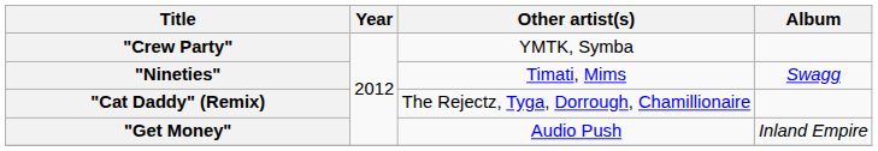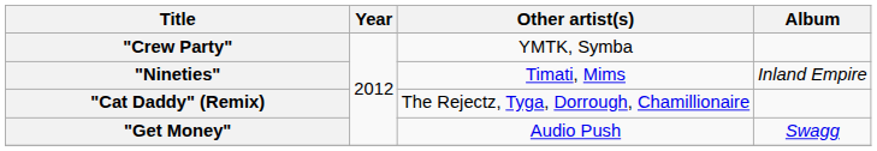"Nineties" | Album: Swagg -> Inland Empire
"Get Money" | Album: Inland Empire -> Swagg
